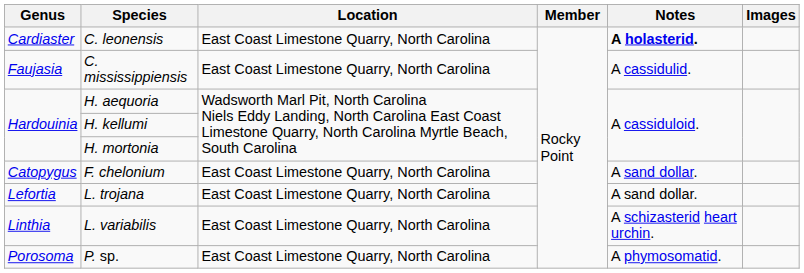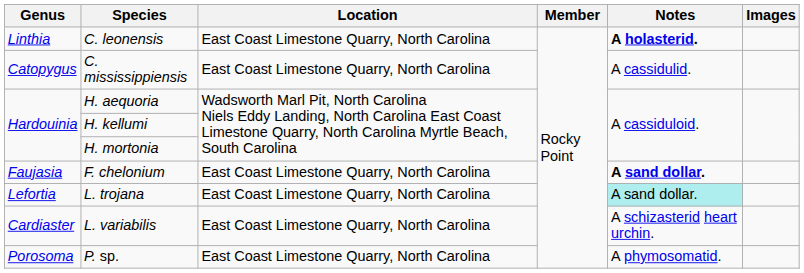C. leonensis | Genus: Cardiaster -> Linthia
C. mississippiensis | Genus: Faujasia -> Catopygus
F. chelonium | Genus: Catopygus -> Faujasia
F. chelonium | Notes: normal -> bold
L. trojana | Notes: no background -> paleturquoise background
L. variabilis | Genus: Linthia -> Cardiaster
